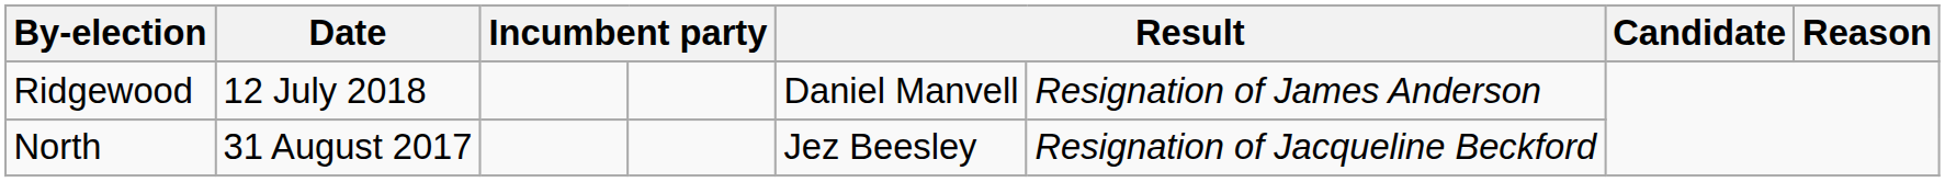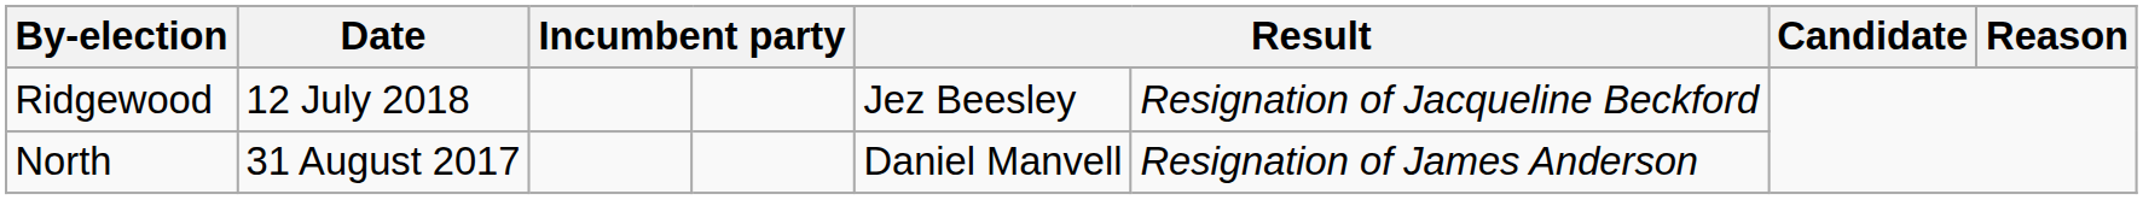Ridgewood | column 5: Daniel Manvell -> Jez Beesley
Ridgewood | column 6: Resignation of James Anderson -> Resignation of Jacqueline Beckford
North | column 5: Jez Beesley -> Daniel Manvell
North | column 6: Resignation of Jacqueline Beckford -> Resignation of James Anderson
